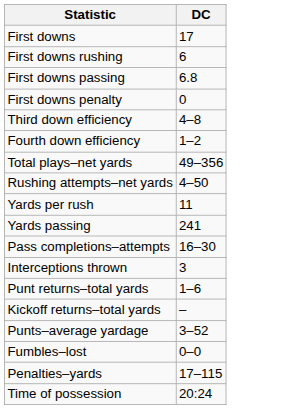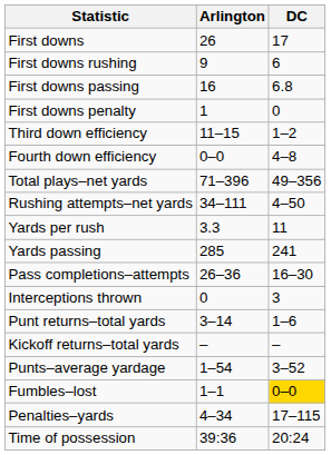+ column: Arlington | 26 | 9 | 16 | 1 | 11–15 | 0–0 | 71–396 | 34–111 | 3.3 | 285 | 26–36 | 0 | 3–14 | – | 1–54 | 1–1 | 4–34 | 39:36
Third down efficiency | DC: 4–8 -> 1–2
Fourth down efficiency | DC: 1–2 -> 4–8
Fumbles–lost | DC: no background -> gold background
